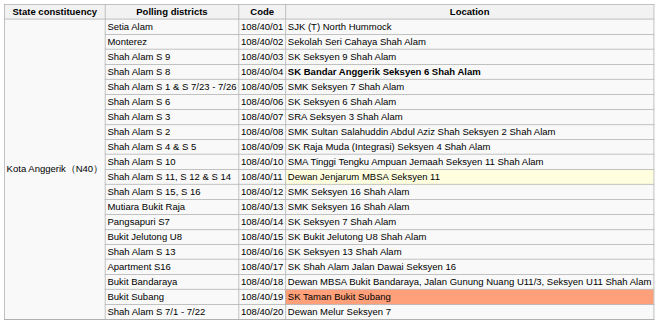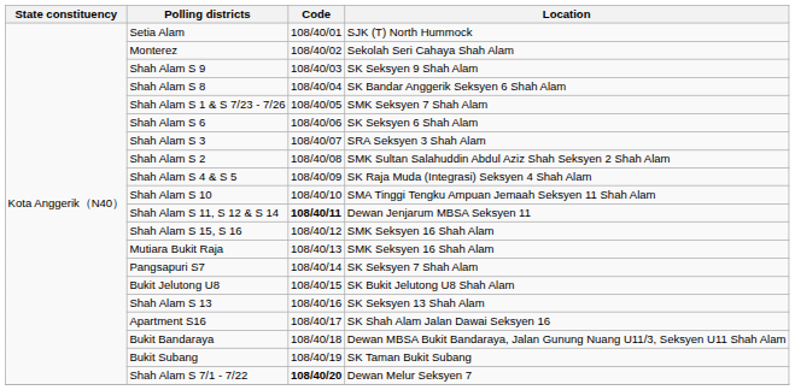Shah Alam S 8 | Location: bold -> normal
Shah Alam S 11, S 12 & S 14 | Code: normal -> bold
Shah Alam S 11, S 12 & S 14 | Location: lightyellow background -> no background
Bukit Subang | Location: lightsalmon background -> no background
Shah Alam S 7/1 - 7/22 | Code: normal -> bold
